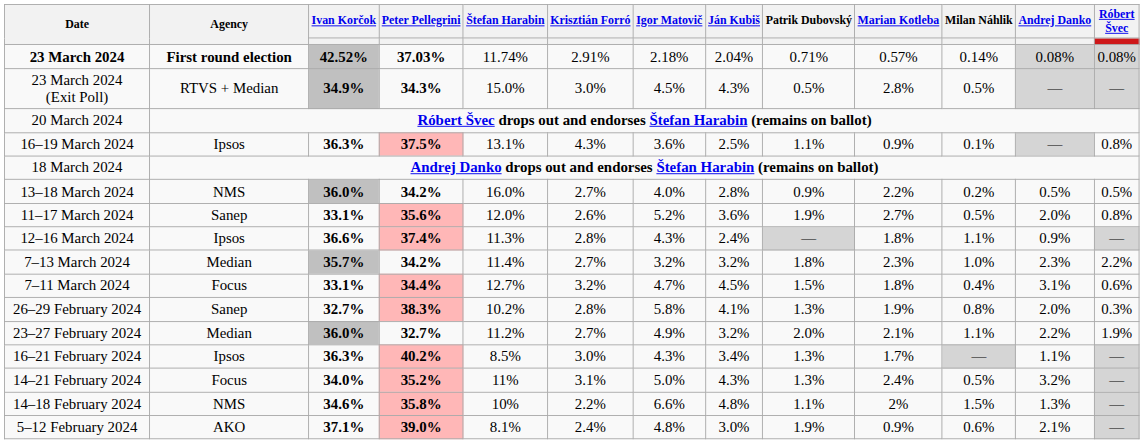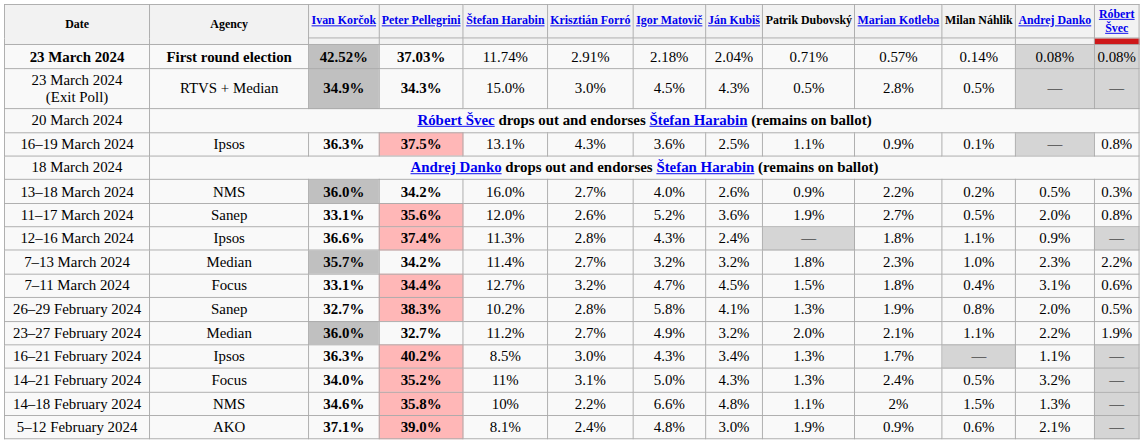13–18 March 2024 | Ján Kubiš: 2.8% -> 2.6%
13–18 March 2024 | Róbert Švec: 0.5% -> 0.3%
26–29 February 2024 | Róbert Švec: 0.3% -> 0.5%
